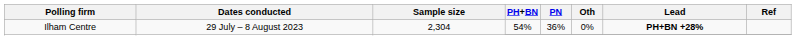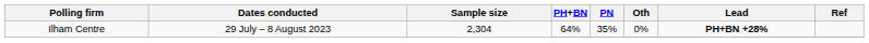row 2 | PH+BN: 54% -> 64%
row 2 | PN: 36% -> 35%
